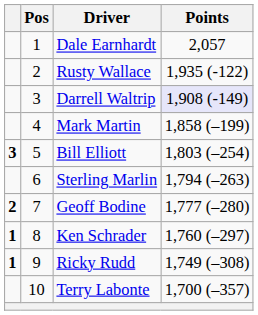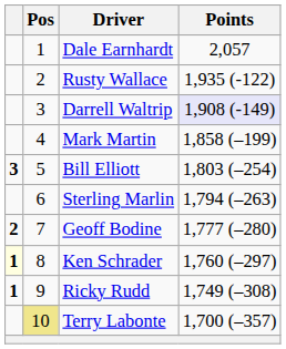Ken Schrader | column 1: no background -> lightyellow background
Terry Labonte | Pos: no background -> khaki background
